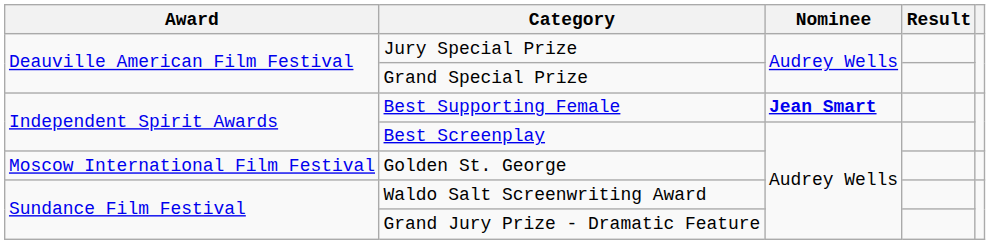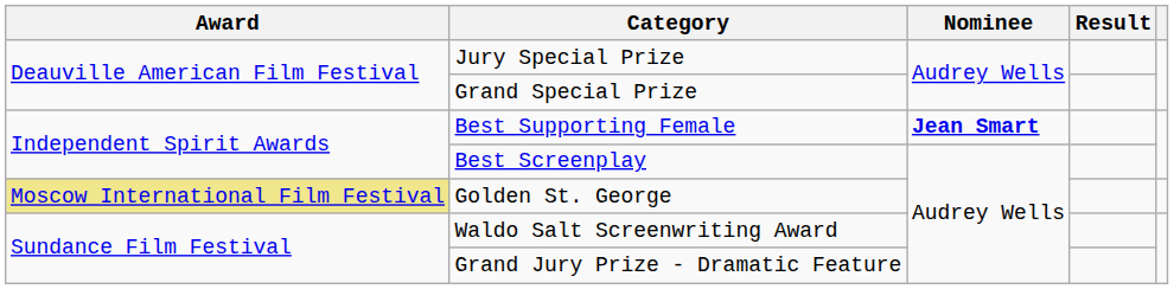Golden St. George | Award: no background -> khaki background
